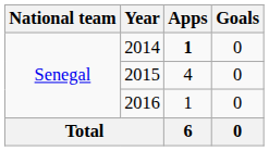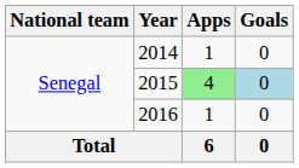2014 | Apps: bold -> normal
2015 | Apps: no background -> lightgreen background
2015 | Goals: no background -> lightblue background
